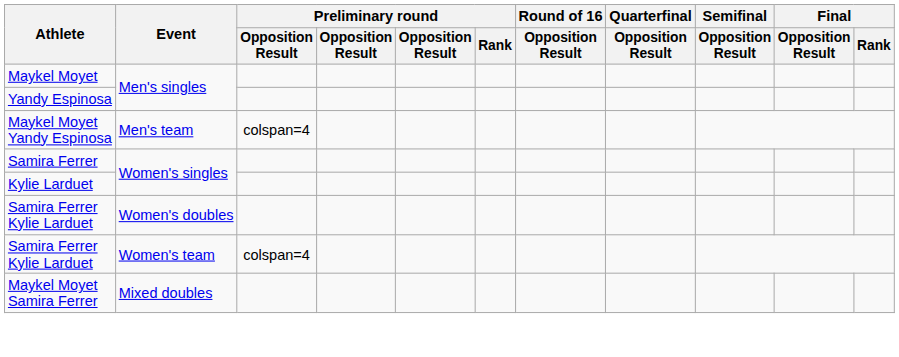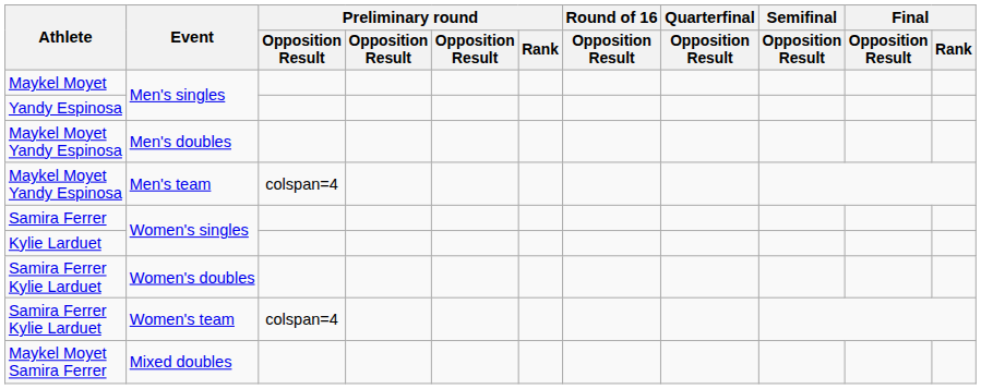+ row: Maykel Moyet Yandy Espinosa | Men's doubles
